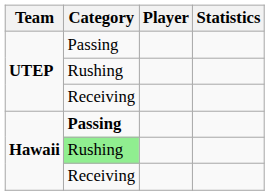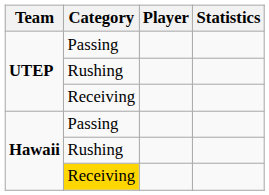Hawaii / Passing | Category: bold -> normal
Hawaii / Rushing | Category: lightgreen background -> no background
Hawaii / Receiving | Category: no background -> gold background
